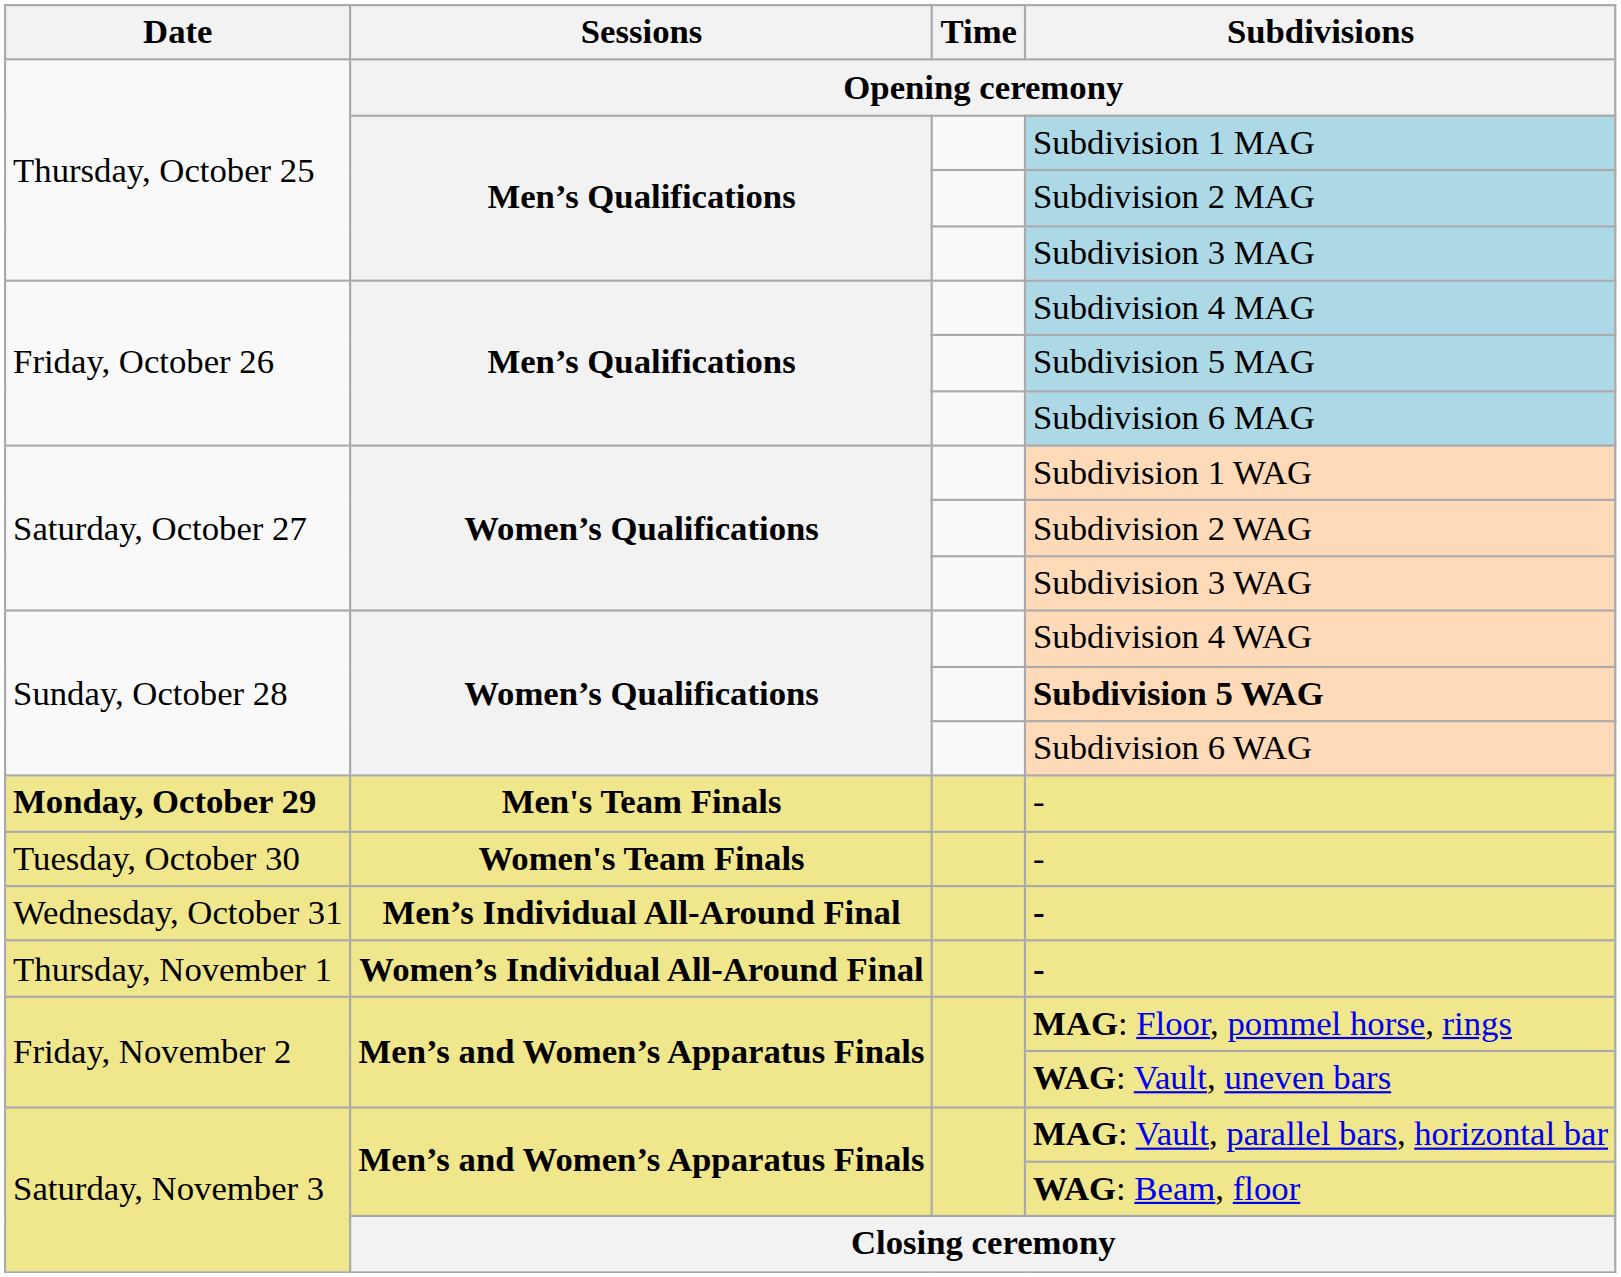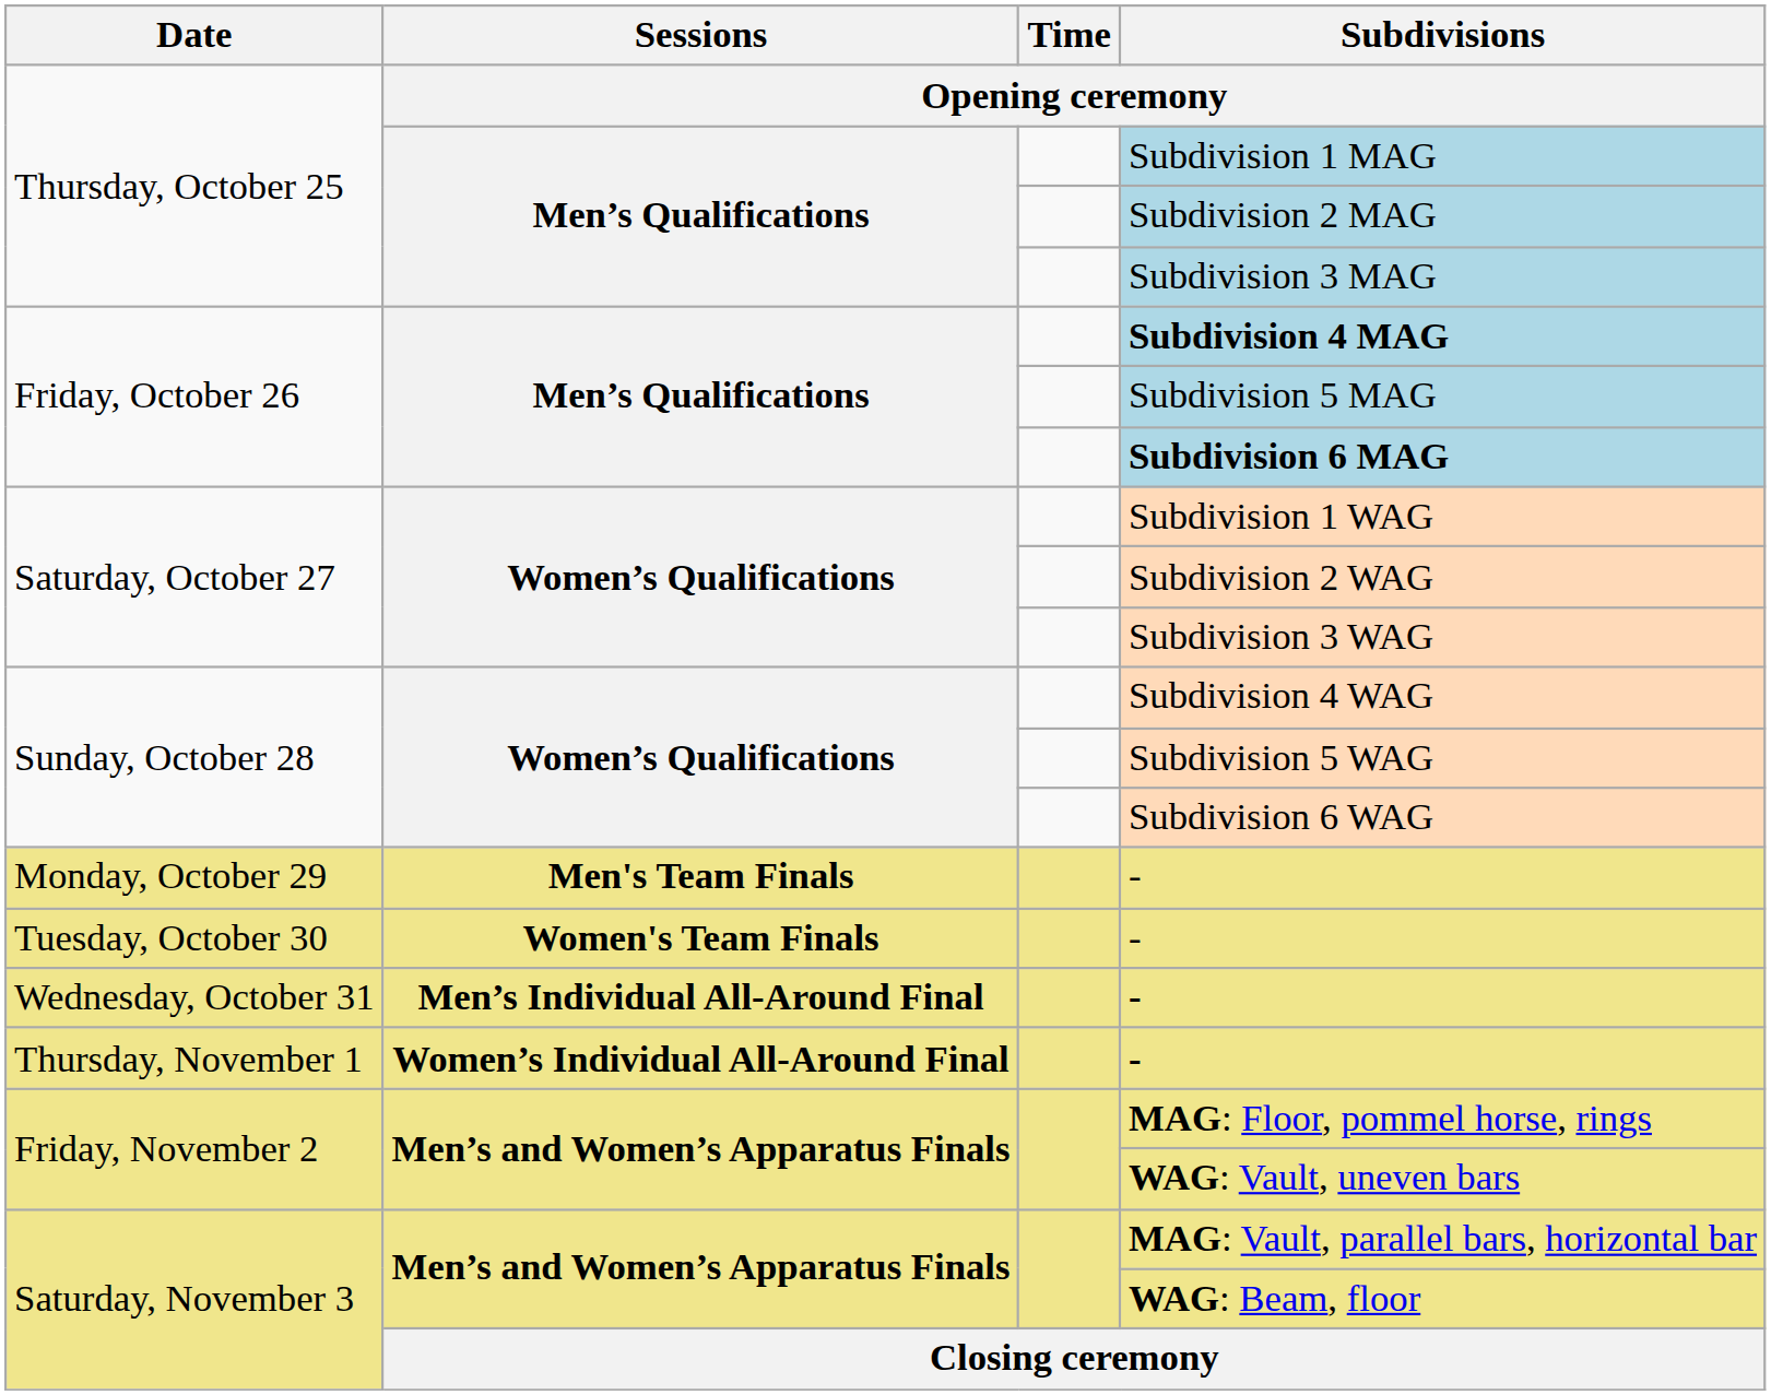Subdivision 4 MAG | Subdivisions: normal -> bold
Subdivision 6 MAG | Subdivisions: normal -> bold
Subdivision 5 WAG | Subdivisions: bold -> normal
Monday, October 29 / - | Date: bold -> normal
